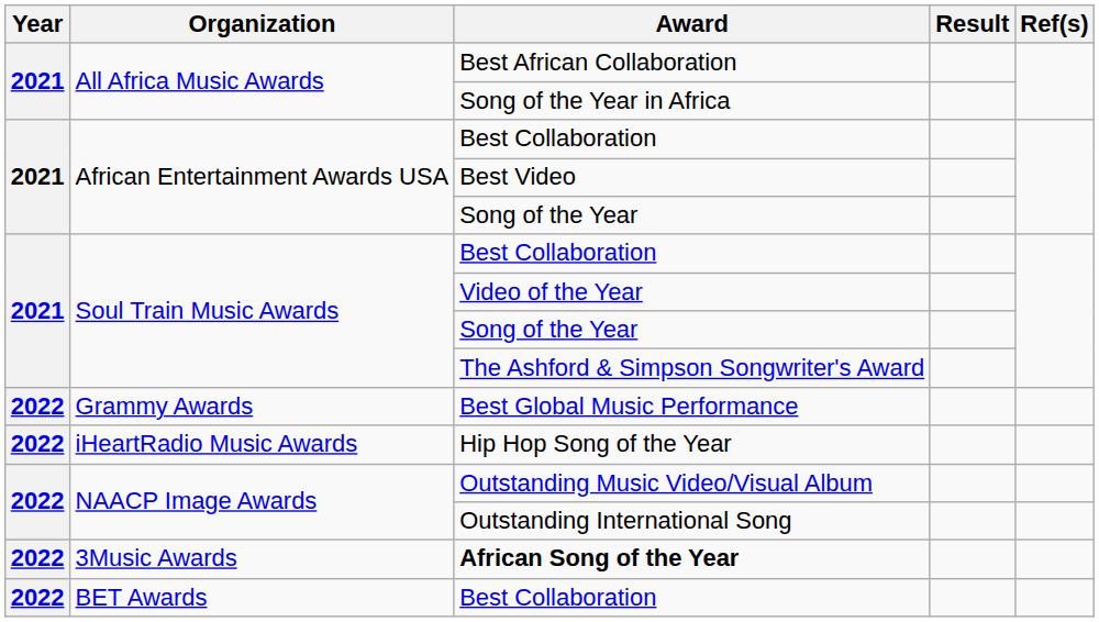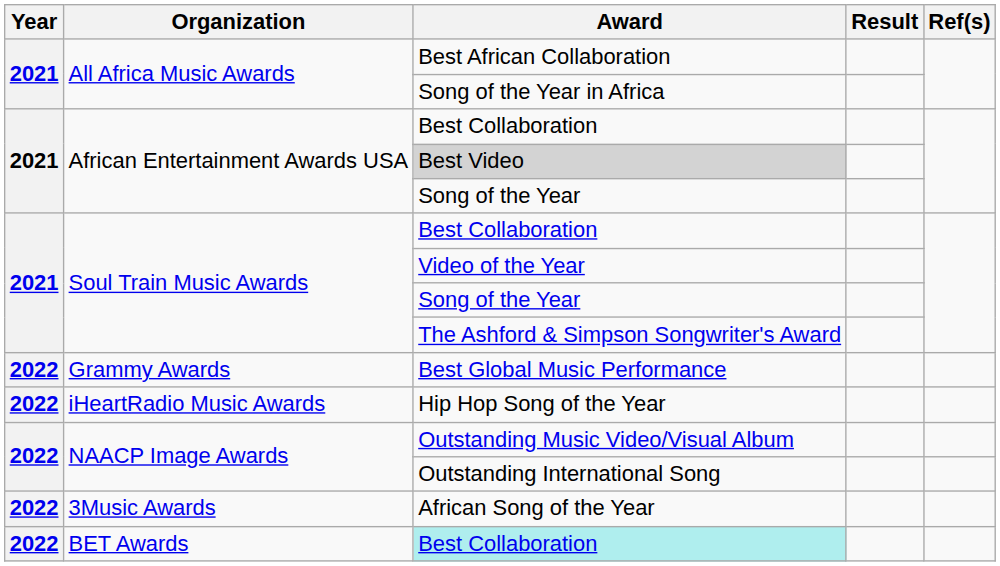Best Video | Award: no background -> lightgrey background
African Song of the Year | Award: bold -> normal
BET Awards / Best Collaboration | Award: no background -> paleturquoise background
